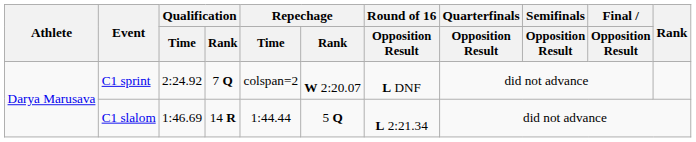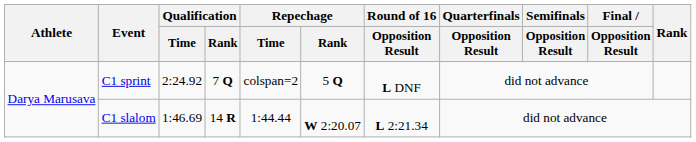C1 sprint | Repechage / Rank: W 2:20.07 -> 5 Q
C1 slalom | Repechage / Rank: 5 Q -> W 2:20.07
